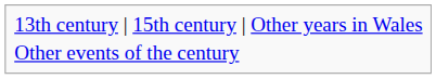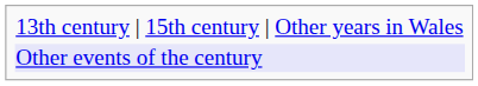row 2 | column 1: no background -> lavender background
